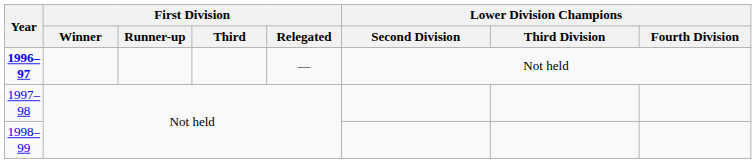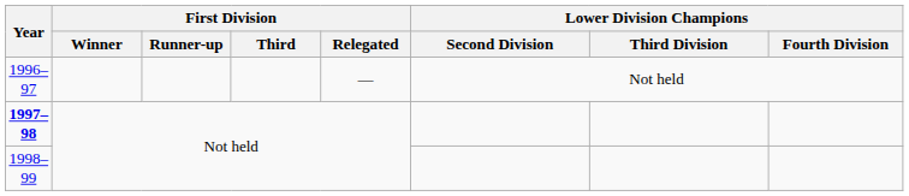1996–97 | Year: bold -> normal
1997–98 | Year: normal -> bold
